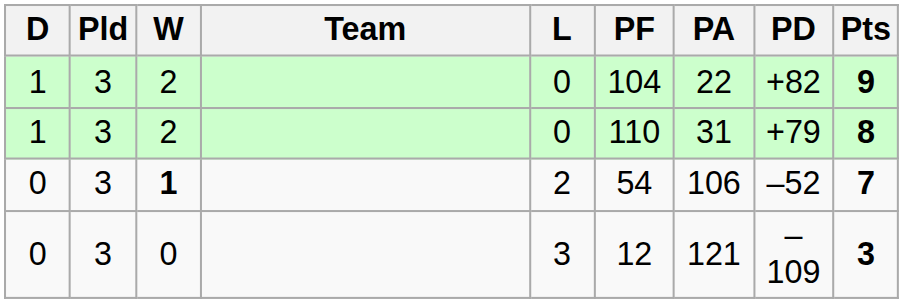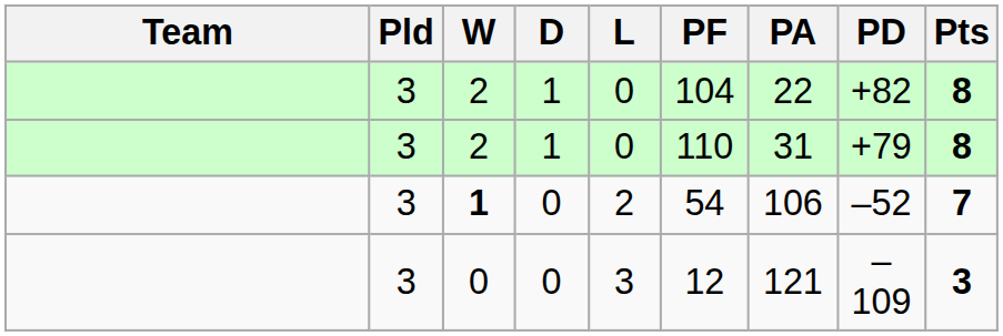columns swapped: Team <-> D
row 2 | Pts: 9 -> 8
